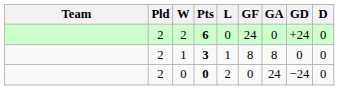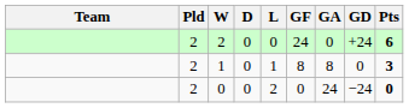columns swapped: D <-> Pts
